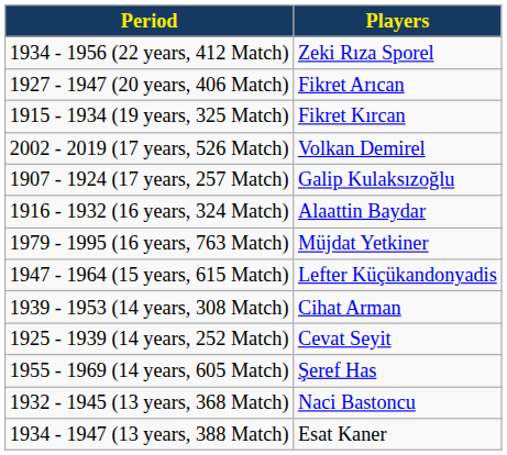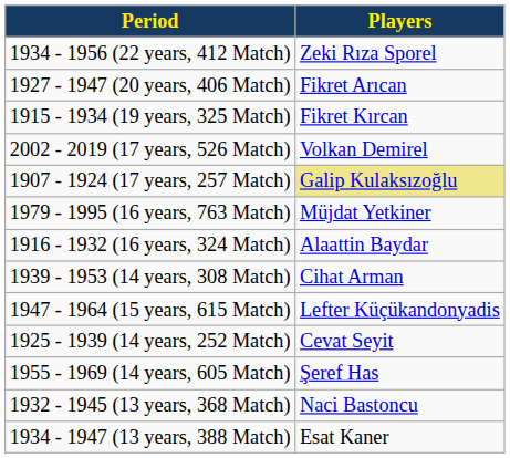1907 - 1924 (17 years, 257 Match) | Players: no background -> khaki background
rows swapped: 1916 - 1932 (16 years, 324 Match) <-> 1979 - 1995 (16 years, 763 Match)
rows swapped: 1947 - 1964 (15 years, 615 Match) <-> 1939 - 1953 (14 years, 308 Match)
